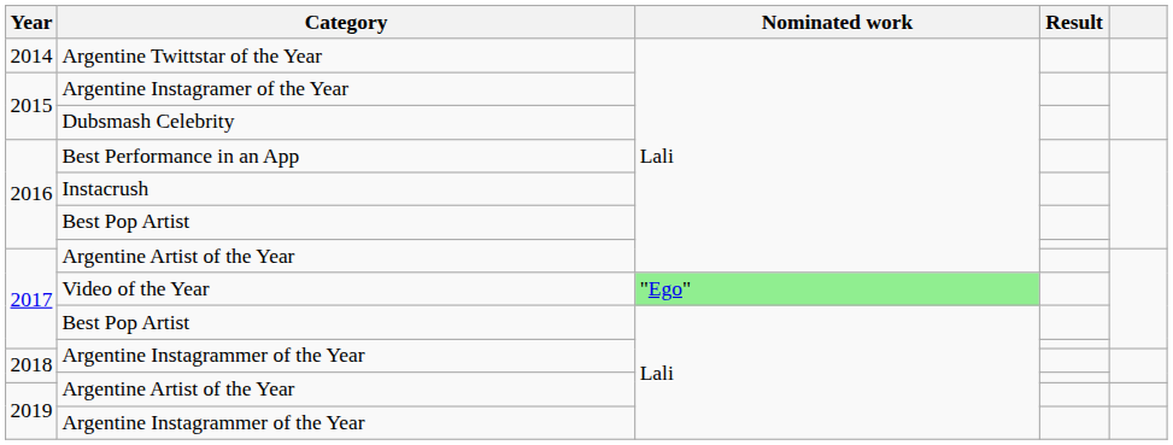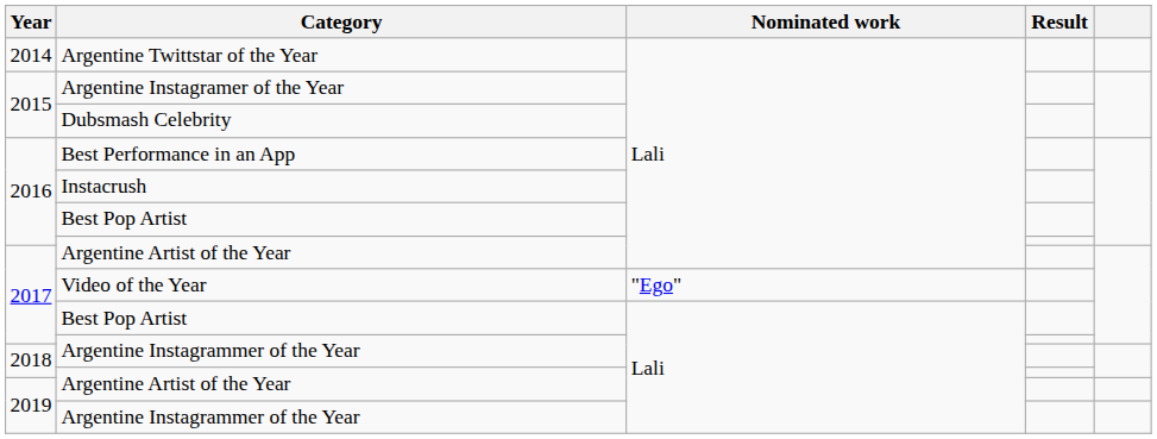Video of the Year | Nominated work: lightgreen background -> no background
